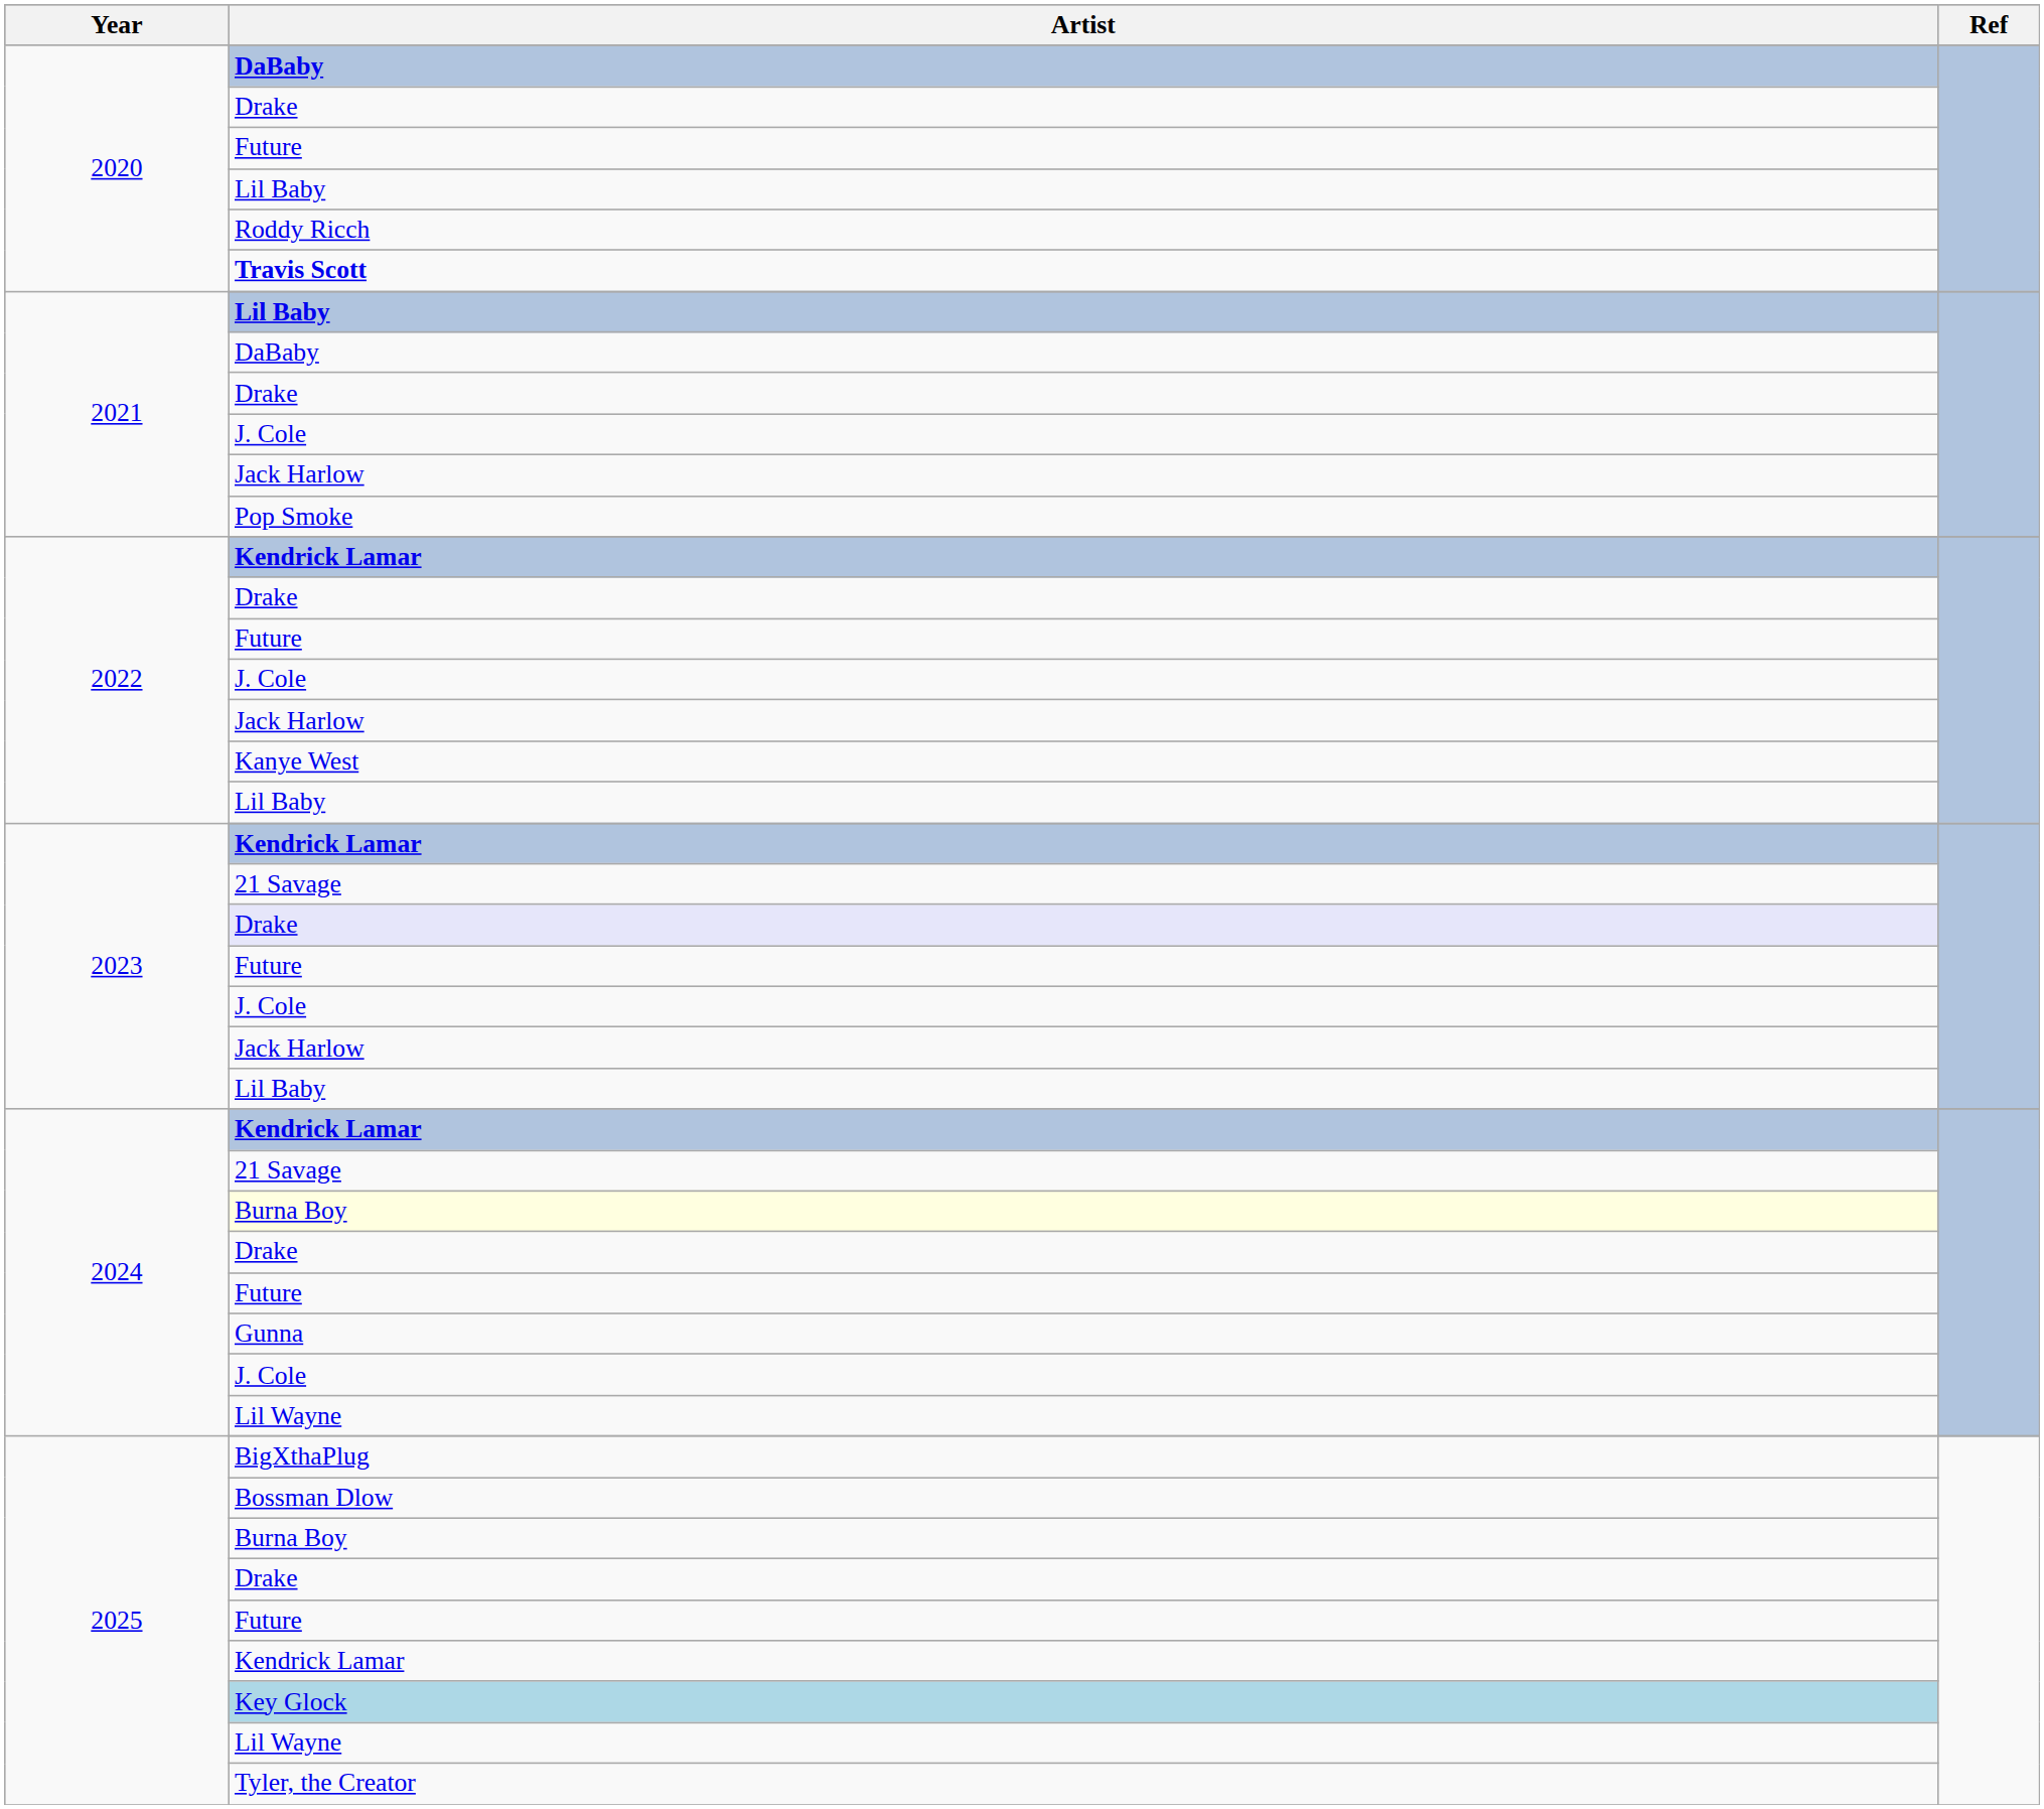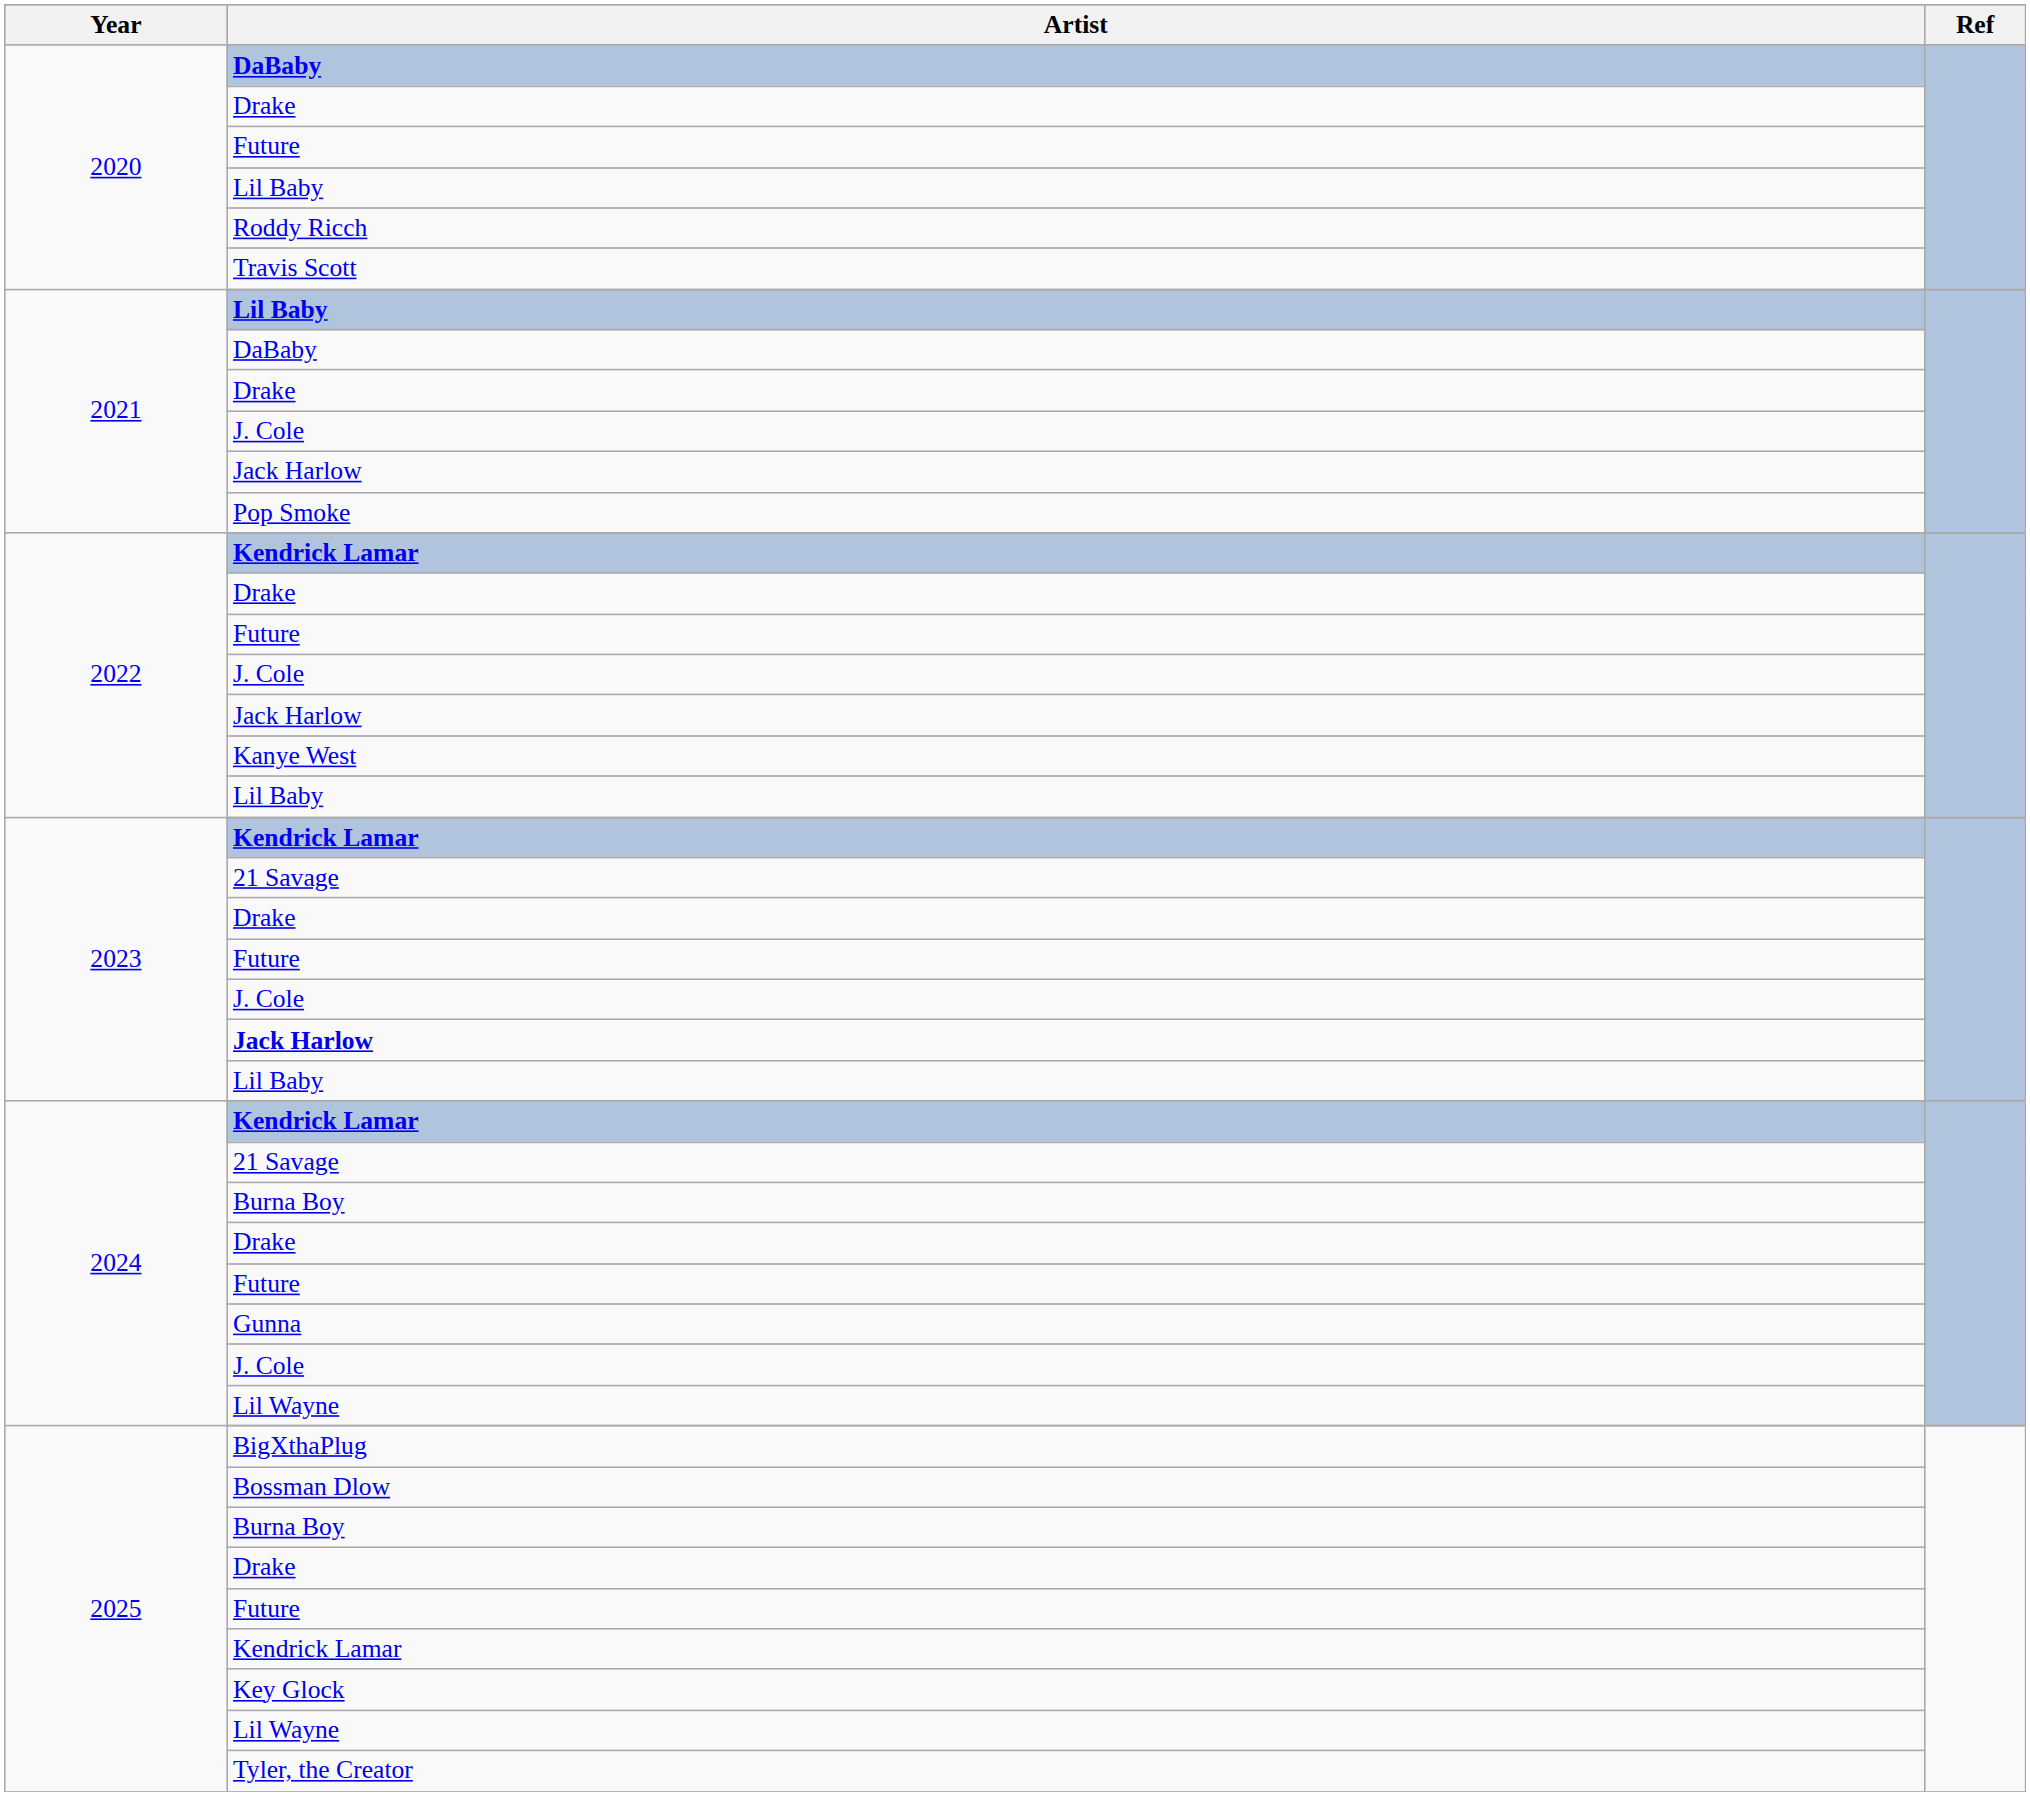Travis Scott | Artist: bold -> normal
2023 / Drake | Artist: lavender background -> no background
2023 / Jack Harlow | Artist: normal -> bold
2024 / Burna Boy | Artist: lightyellow background -> no background
Key Glock | Artist: lightblue background -> no background
